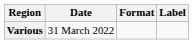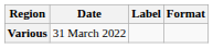columns swapped: Format <-> Label
